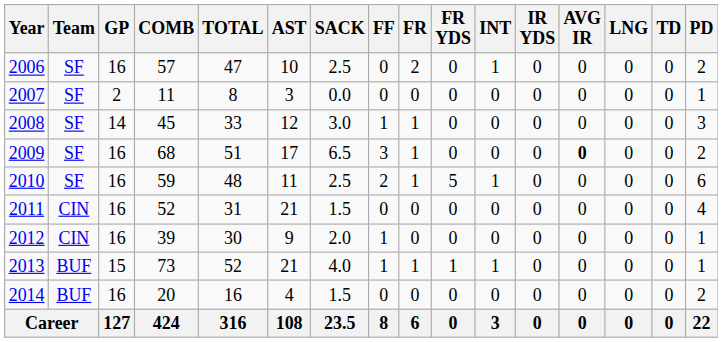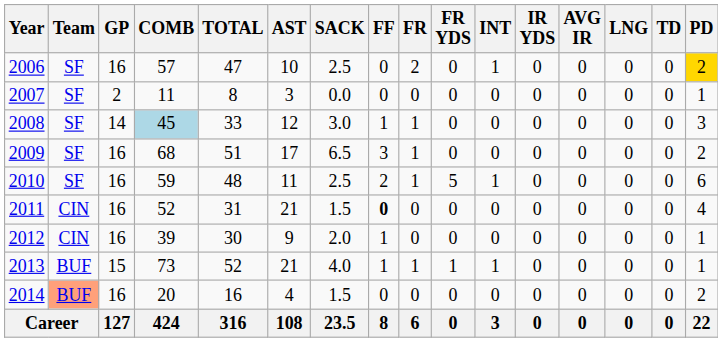2006 | PD: no background -> gold background
2008 | COMB: no background -> lightblue background
2009 | AVG IR: bold -> normal
2011 | FF: normal -> bold
2014 | Team: no background -> lightsalmon background
